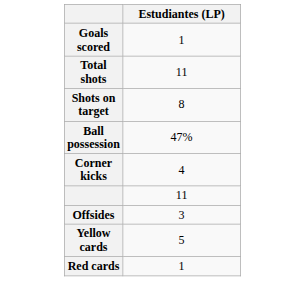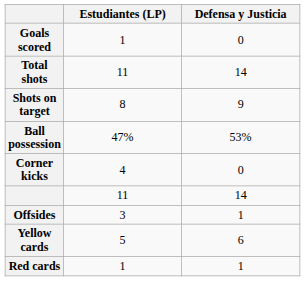+ column: Defensa y Justicia | 0 | 14 | 9 | 53% | 0 | 14 | 1 | 6 | 1
